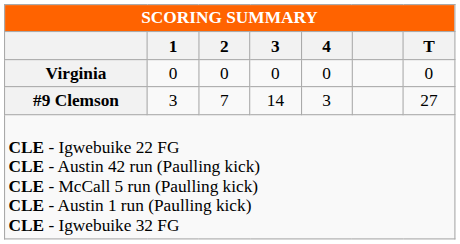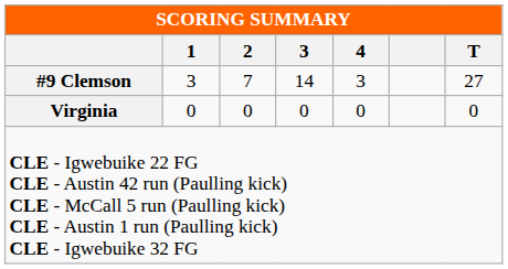rows swapped: #9 Clemson <-> Virginia
